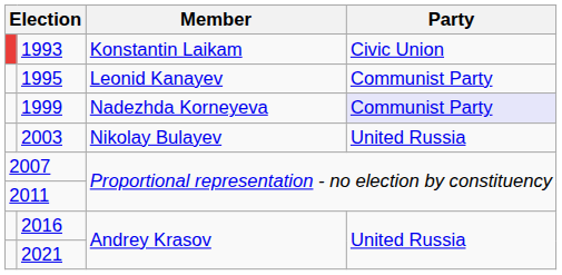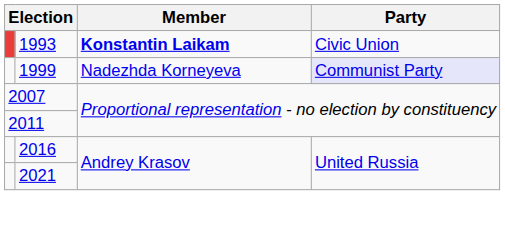1993 | Member: normal -> bold
- row: 1995 | Leonid Kanayev | Communist Party
- row: 2003 | Nikolay Bulayev | United Russia
